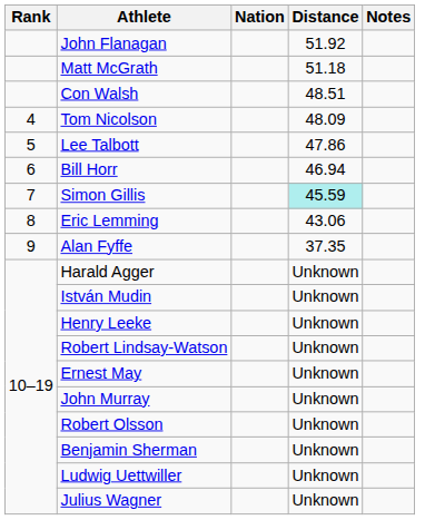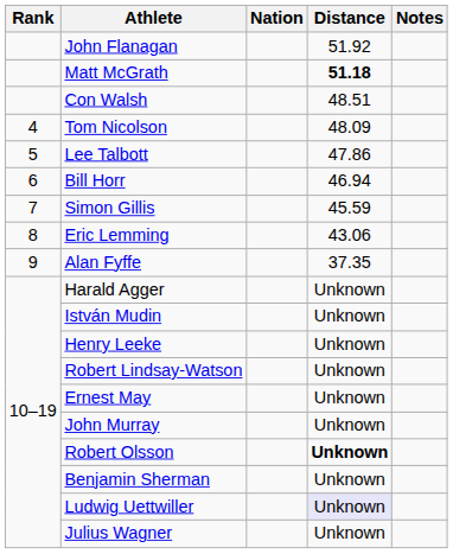Matt McGrath | Distance: normal -> bold
Simon Gillis | Distance: paleturquoise background -> no background
Robert Olsson | Distance: normal -> bold
Ludwig Uettwiller | Distance: no background -> lavender background
